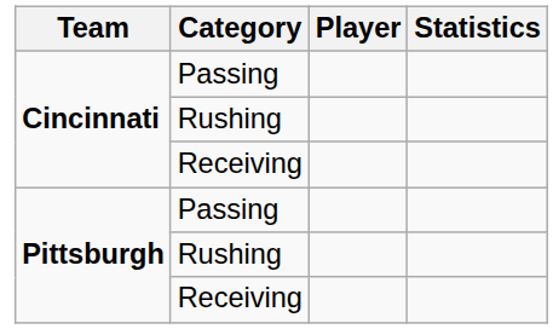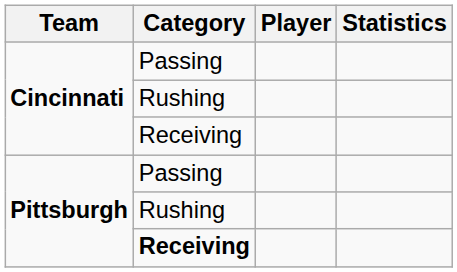Pittsburgh / Receiving | Category: normal -> bold
